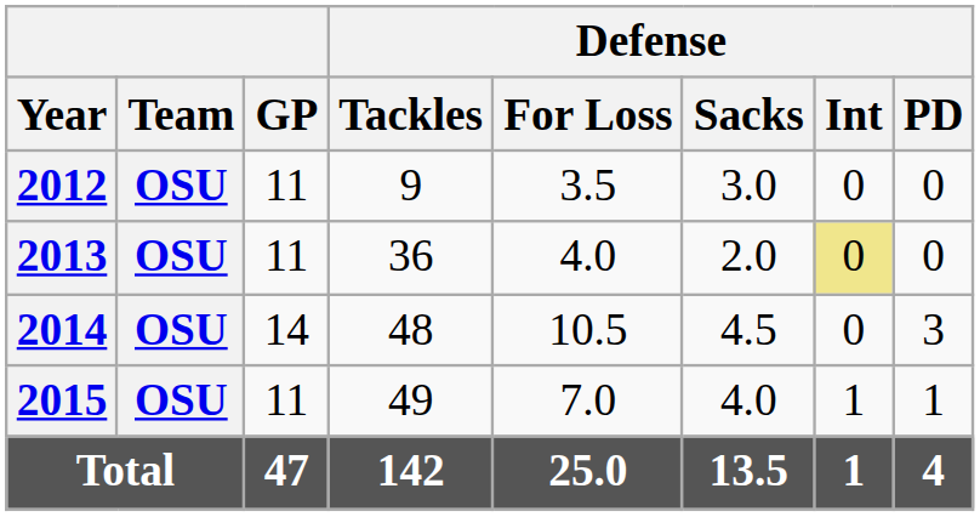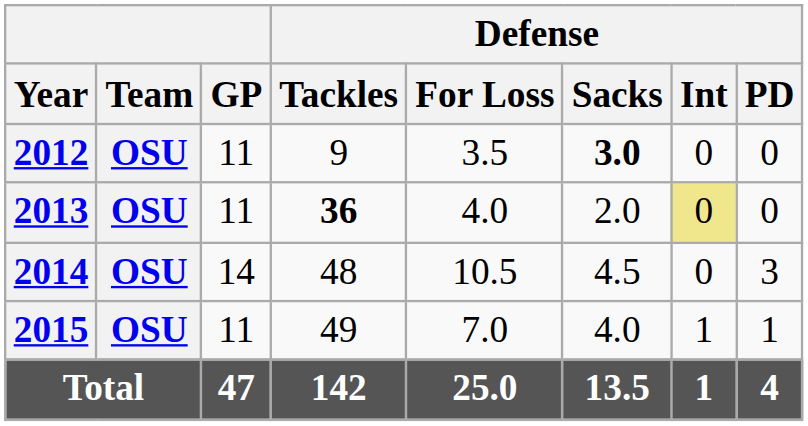2012 | Defense / Sacks: normal -> bold
2013 | Defense / Tackles: normal -> bold
